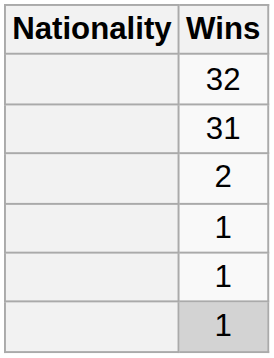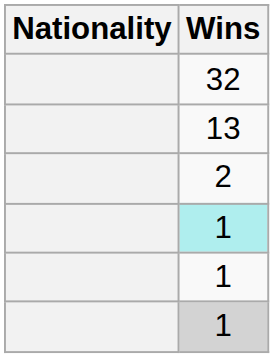row 3 | Wins: 31 -> 13
row 5 | Wins: no background -> paleturquoise background
